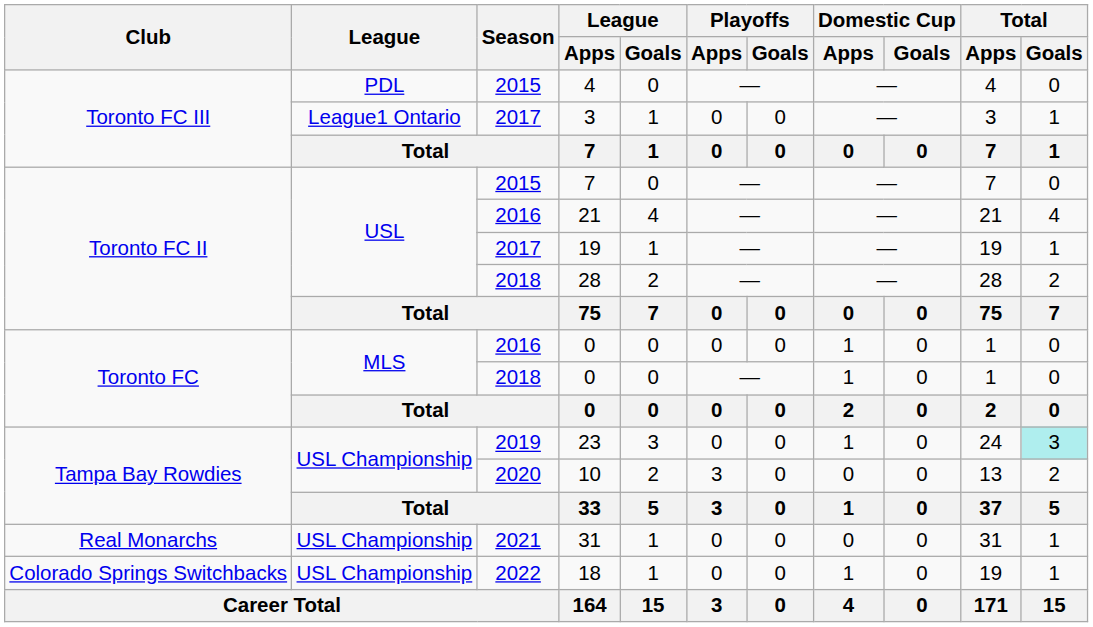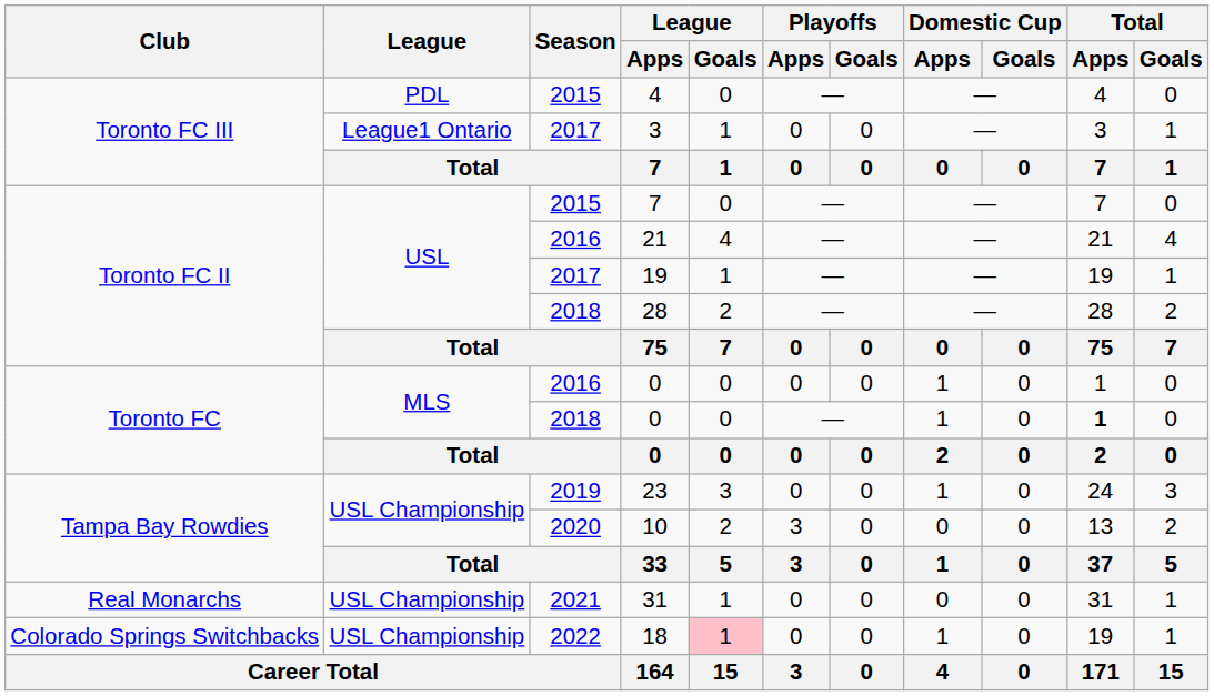2018 / 0 | Total / Apps: normal -> bold
23 | Total / Goals: paleturquoise background -> no background
18 | League / Goals: no background -> pink background
